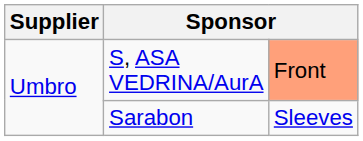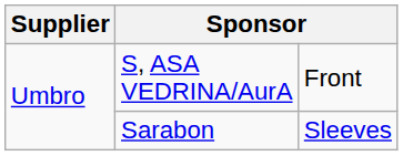S, ASA VEDRINA/AurA | column 3: lightsalmon background -> no background
